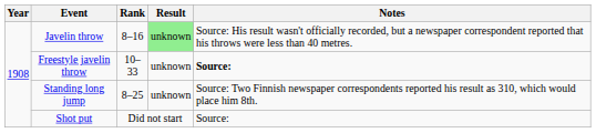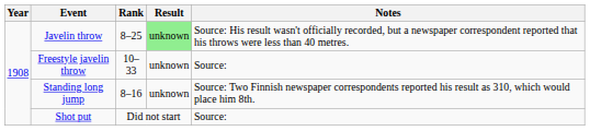Javelin throw | Rank: 8–16 -> 8–25
Freestyle javelin throw | Notes: bold -> normal
Standing long jump | Rank: 8–25 -> 8–16
